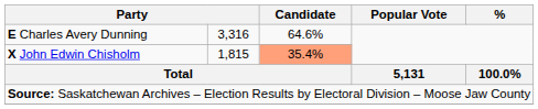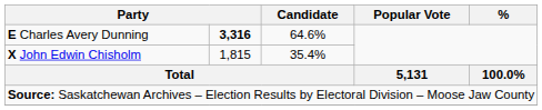E Charles Avery Dunning | column 2: normal -> bold
X John Edwin Chisholm | Candidate: lightsalmon background -> no background
